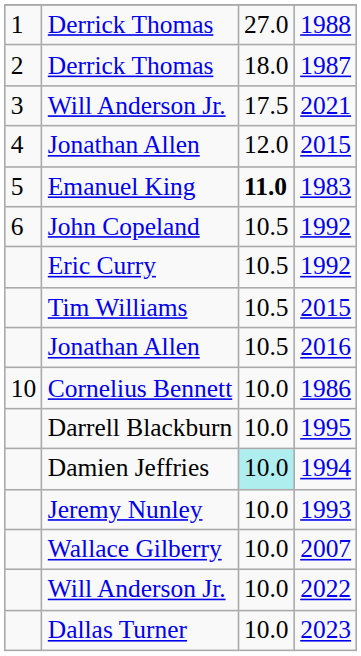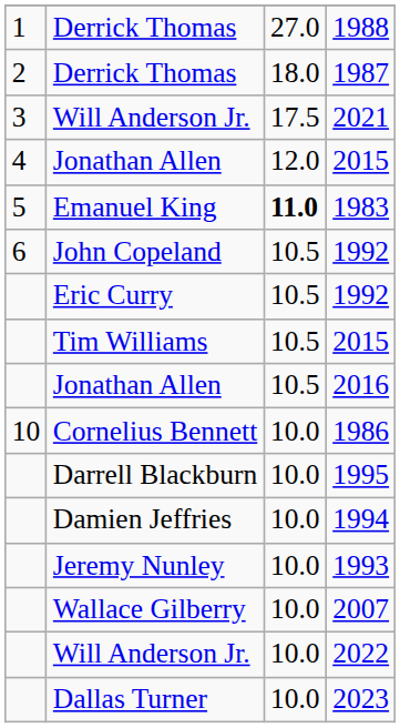1994 | column 3: paleturquoise background -> no background
